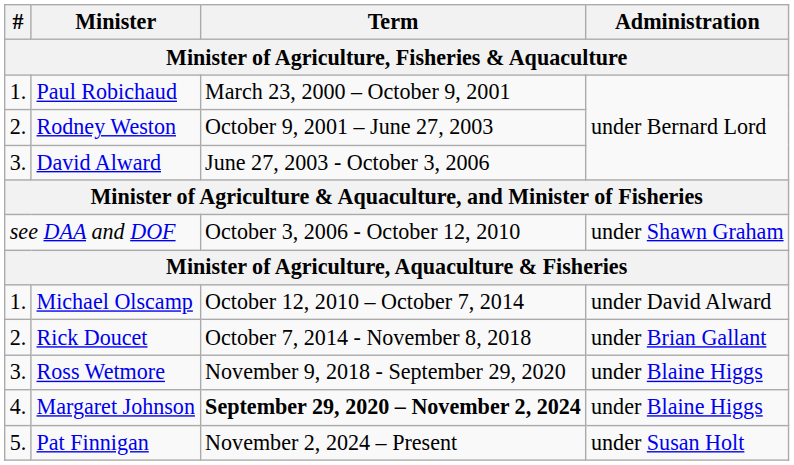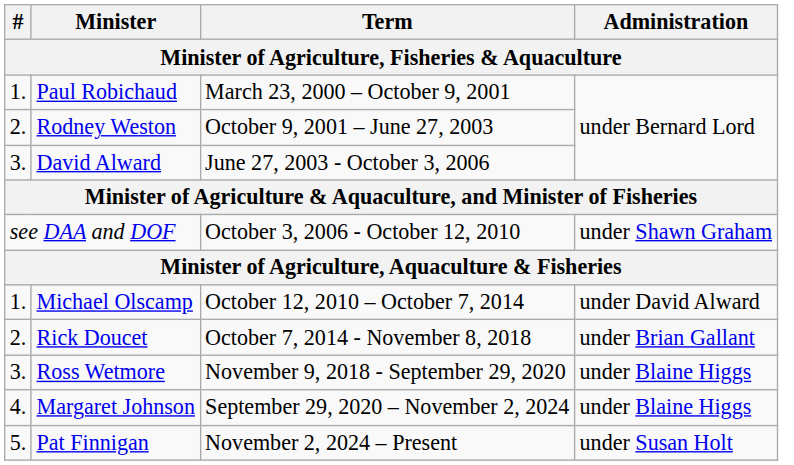Margaret Johnson | Term: bold -> normal
